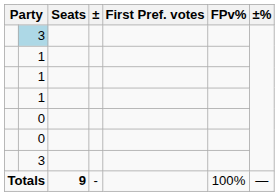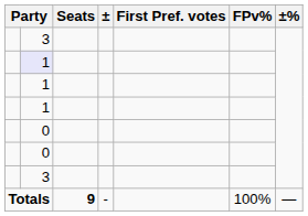row 2 | column 2: lightblue background -> no background
row 3 | column 2: no background -> lavender background
